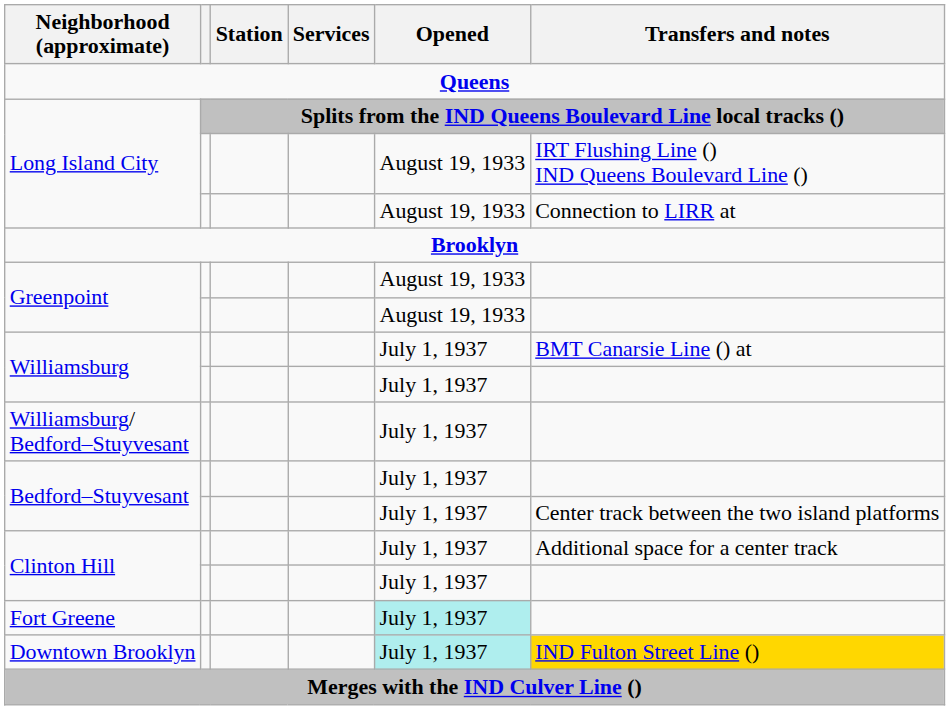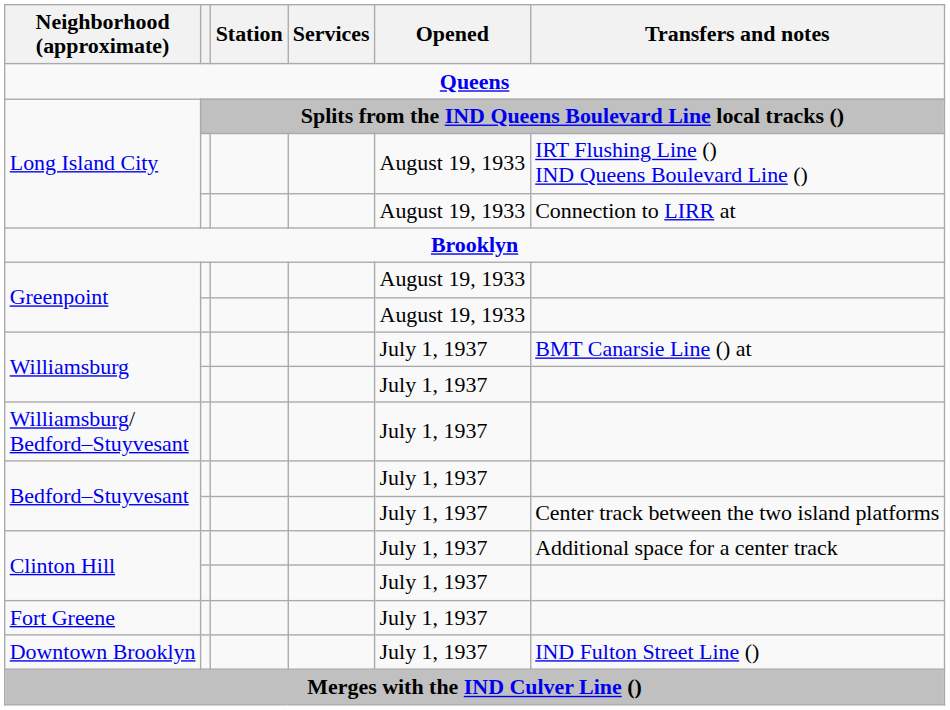Fort Greene | Opened: paleturquoise background -> no background
Downtown Brooklyn | Opened: paleturquoise background -> no background
Downtown Brooklyn | Transfers and notes: gold background -> no background
